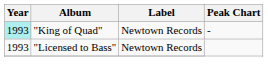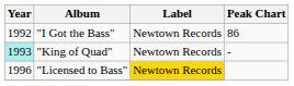+ row: 1992 | "I Got the Bass" | Newtown Records | 86
"Licensed to Bass" | Year: 1993 -> 1996
"Licensed to Bass" | Label: no background -> gold background
